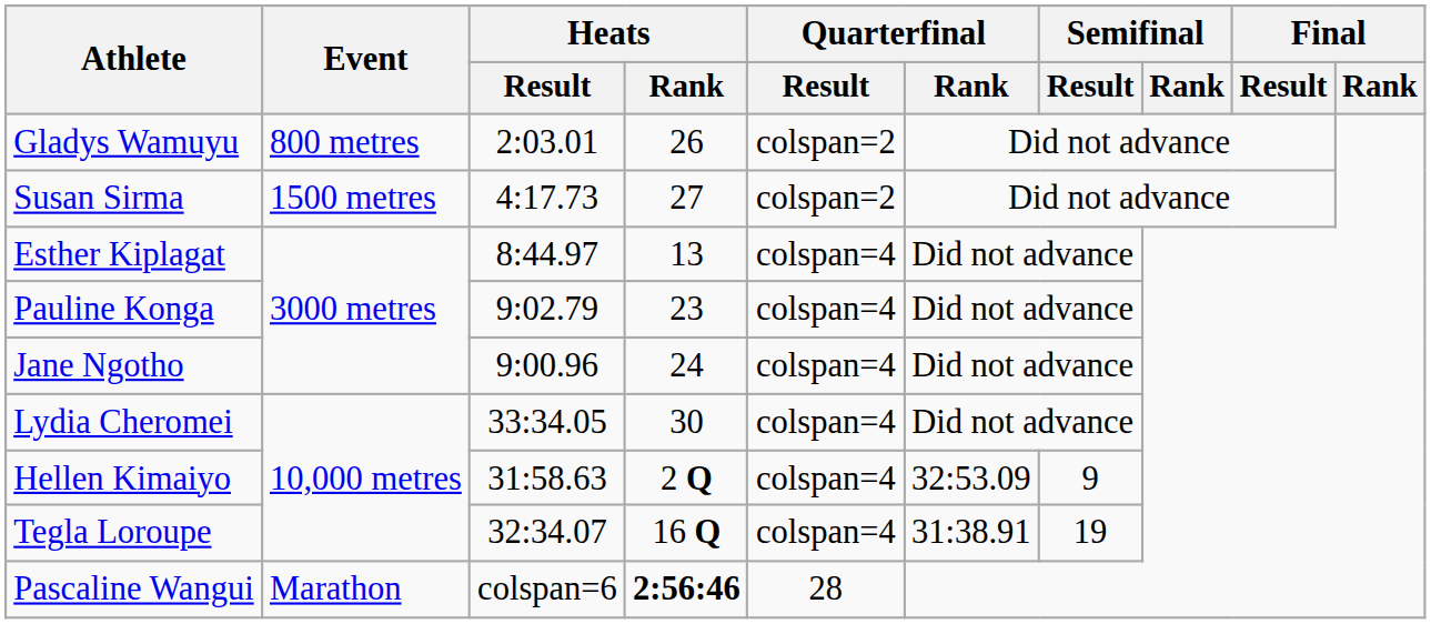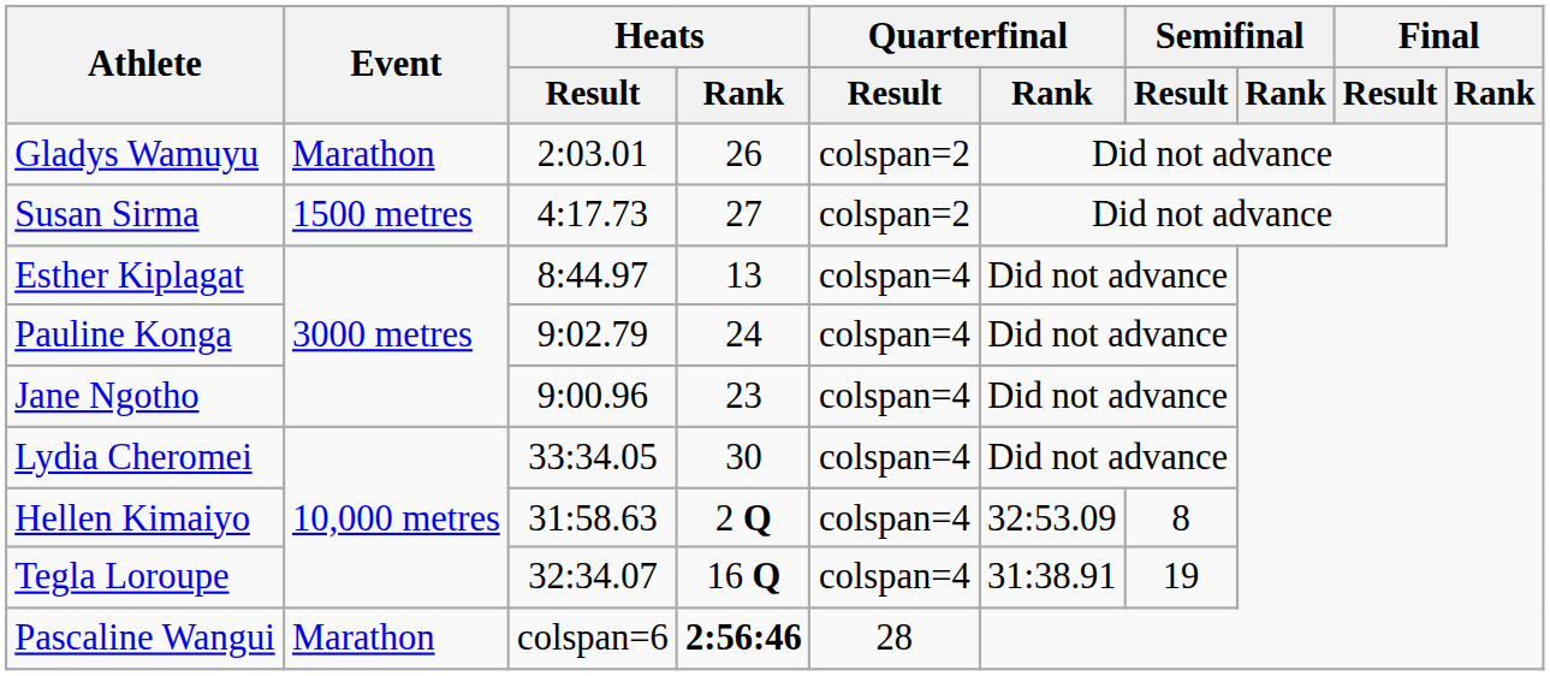Gladys Wamuyu | Event: 800 metres -> Marathon
Pauline Konga | Heats / Rank: 23 -> 24
Jane Ngotho | Heats / Rank: 24 -> 23
Hellen Kimaiyo | Semifinal / Result: 9 -> 8
